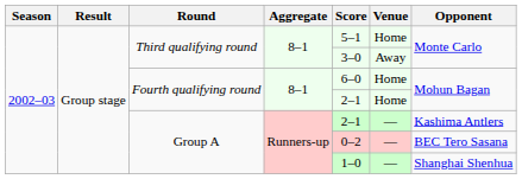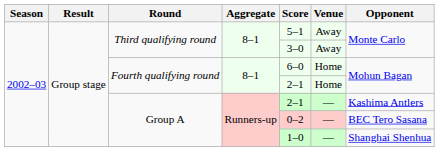row 2 | Venue: Home -> Away
